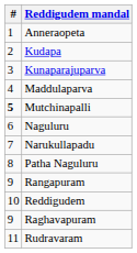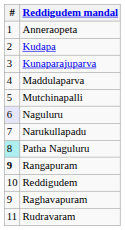Mutchinapalli | #: bold -> normal
Naguluru | #: no background -> lavender background
Patha Naguluru | #: no background -> paleturquoise background
Rangapuram | #: normal -> bold
